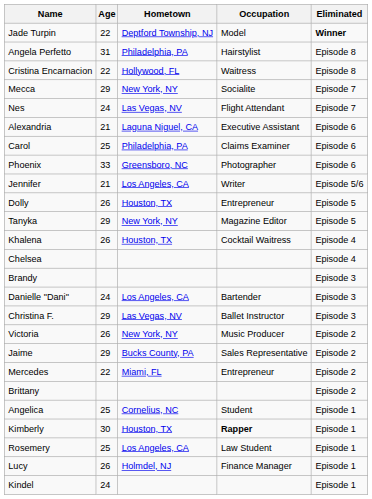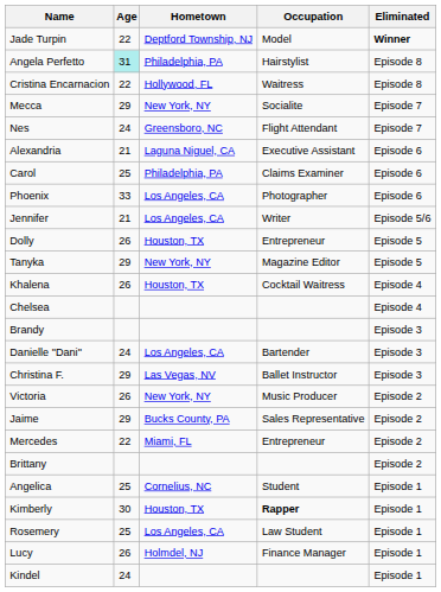Angela Perfetto | Age: no background -> paleturquoise background
Nes | Hometown: Las Vegas, NV -> Greensboro, NC
Phoenix | Hometown: Greensboro, NC -> Los Angeles, CA
